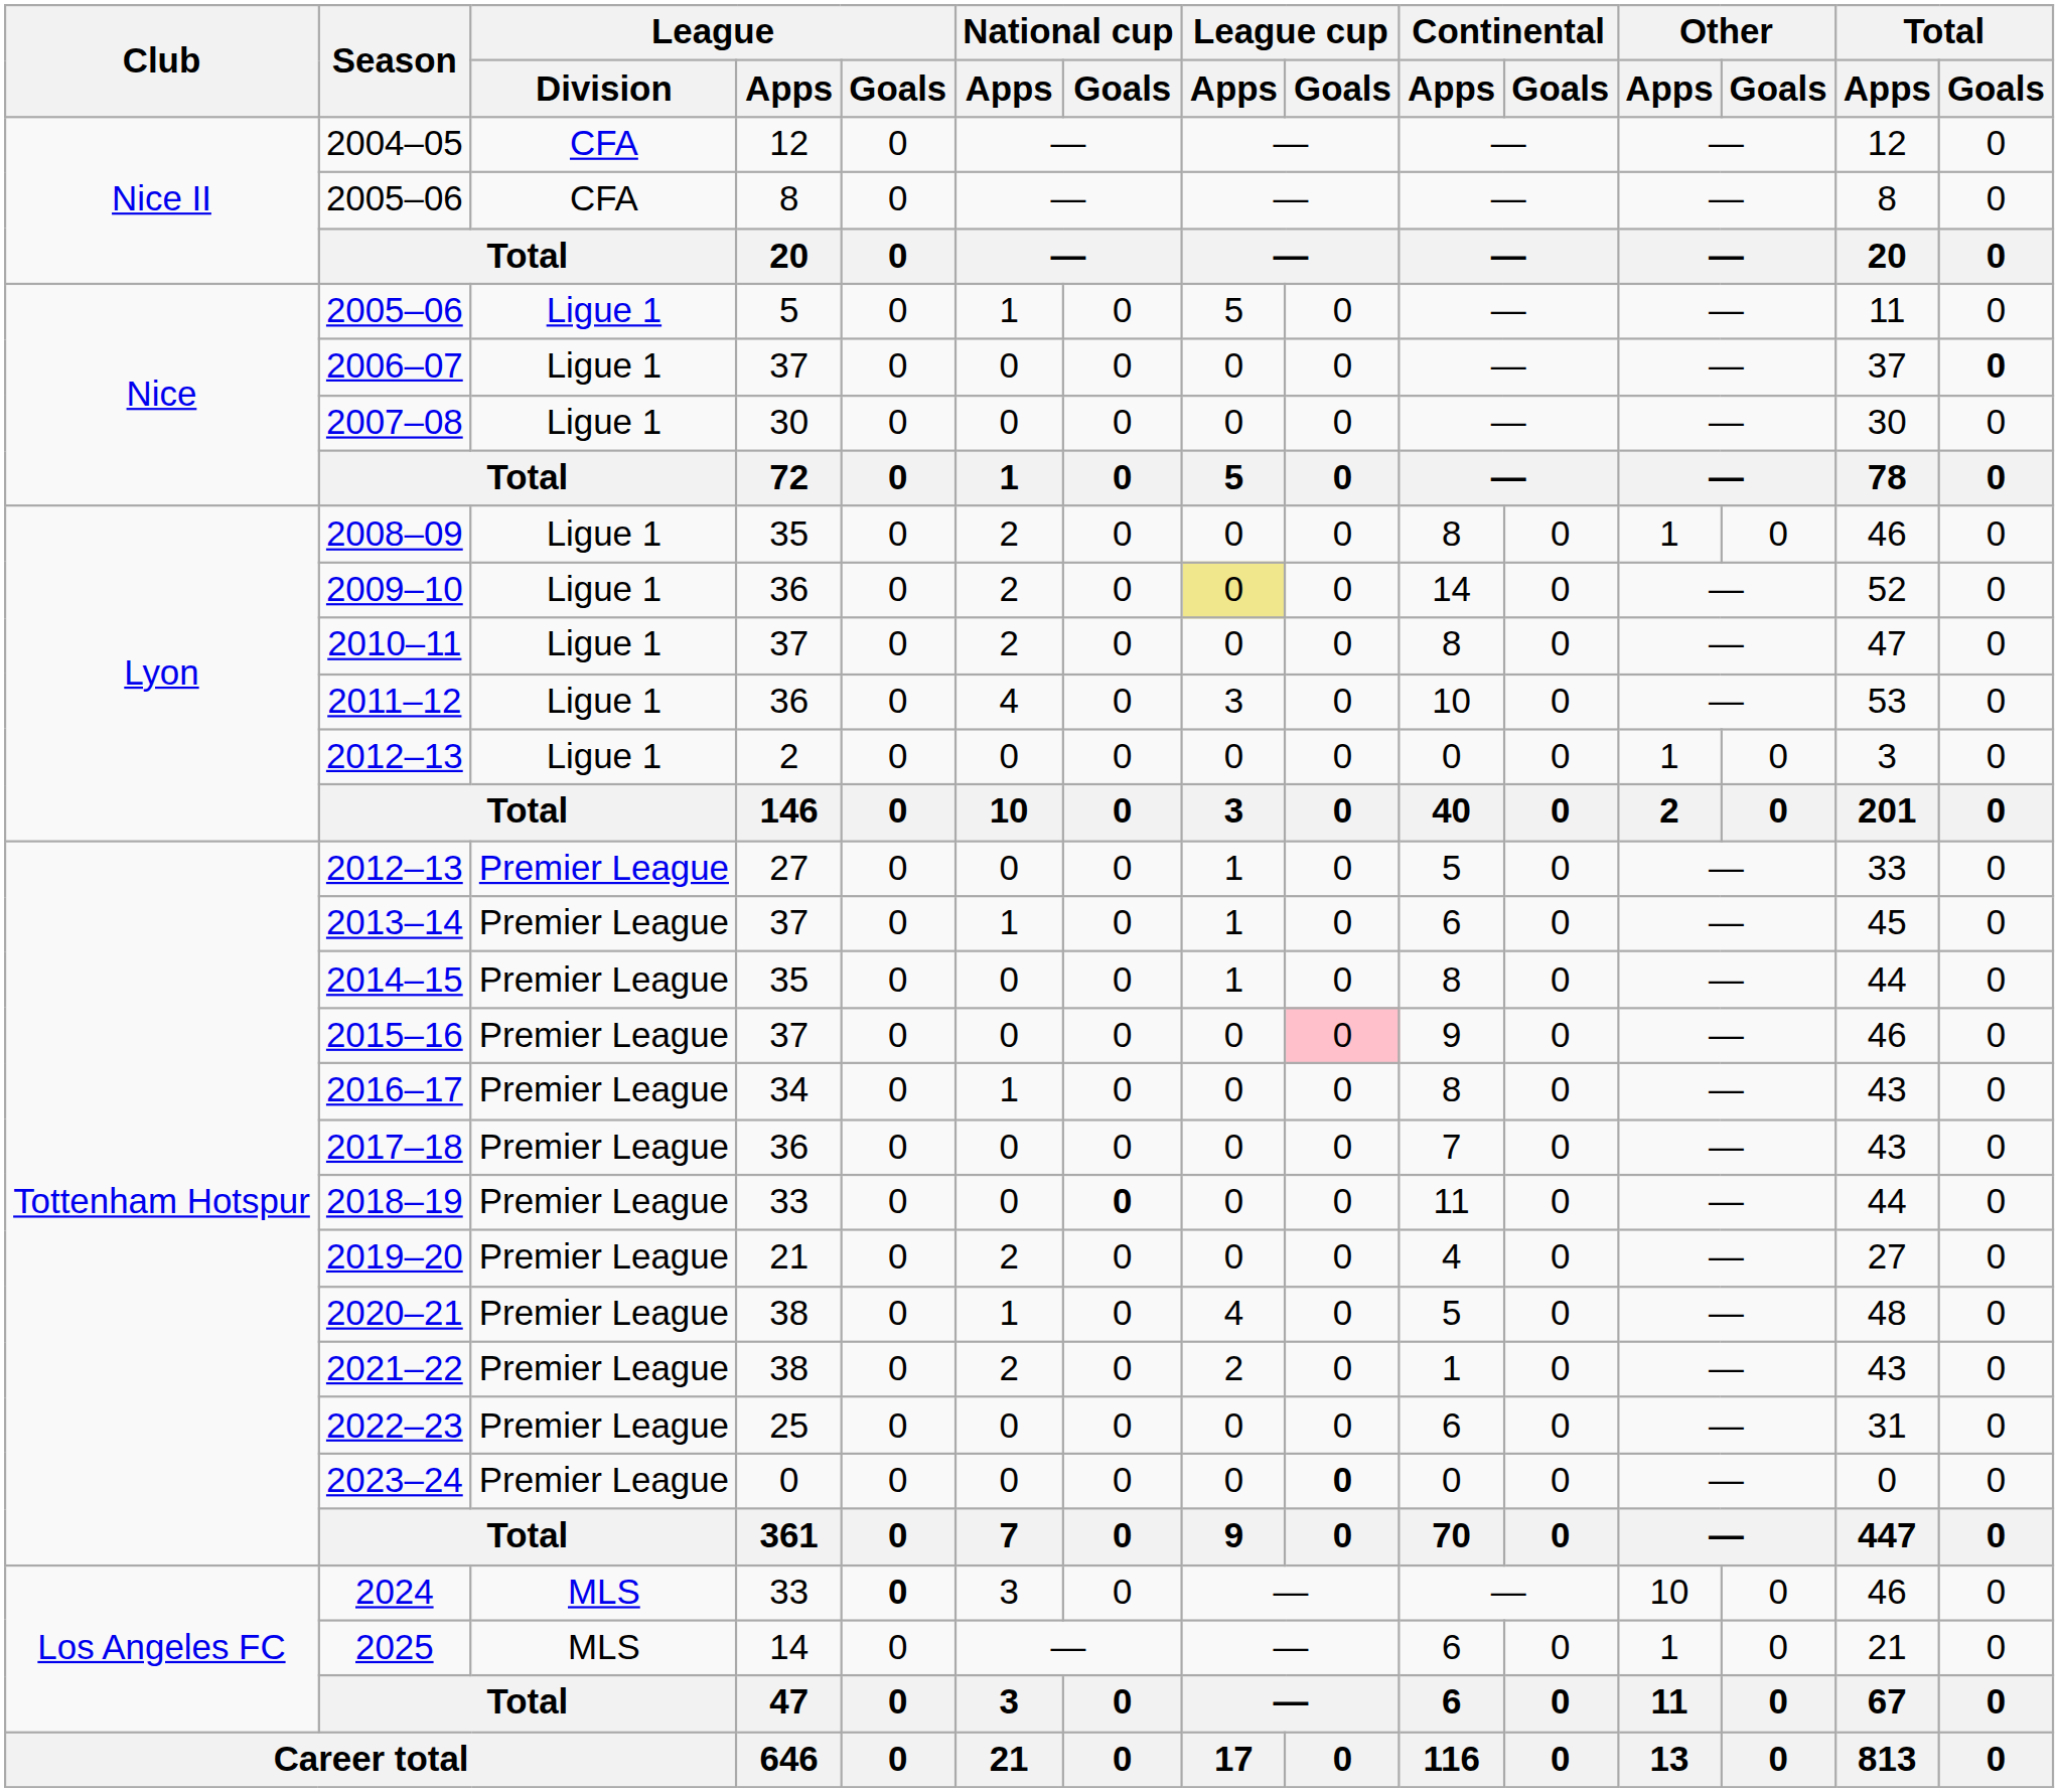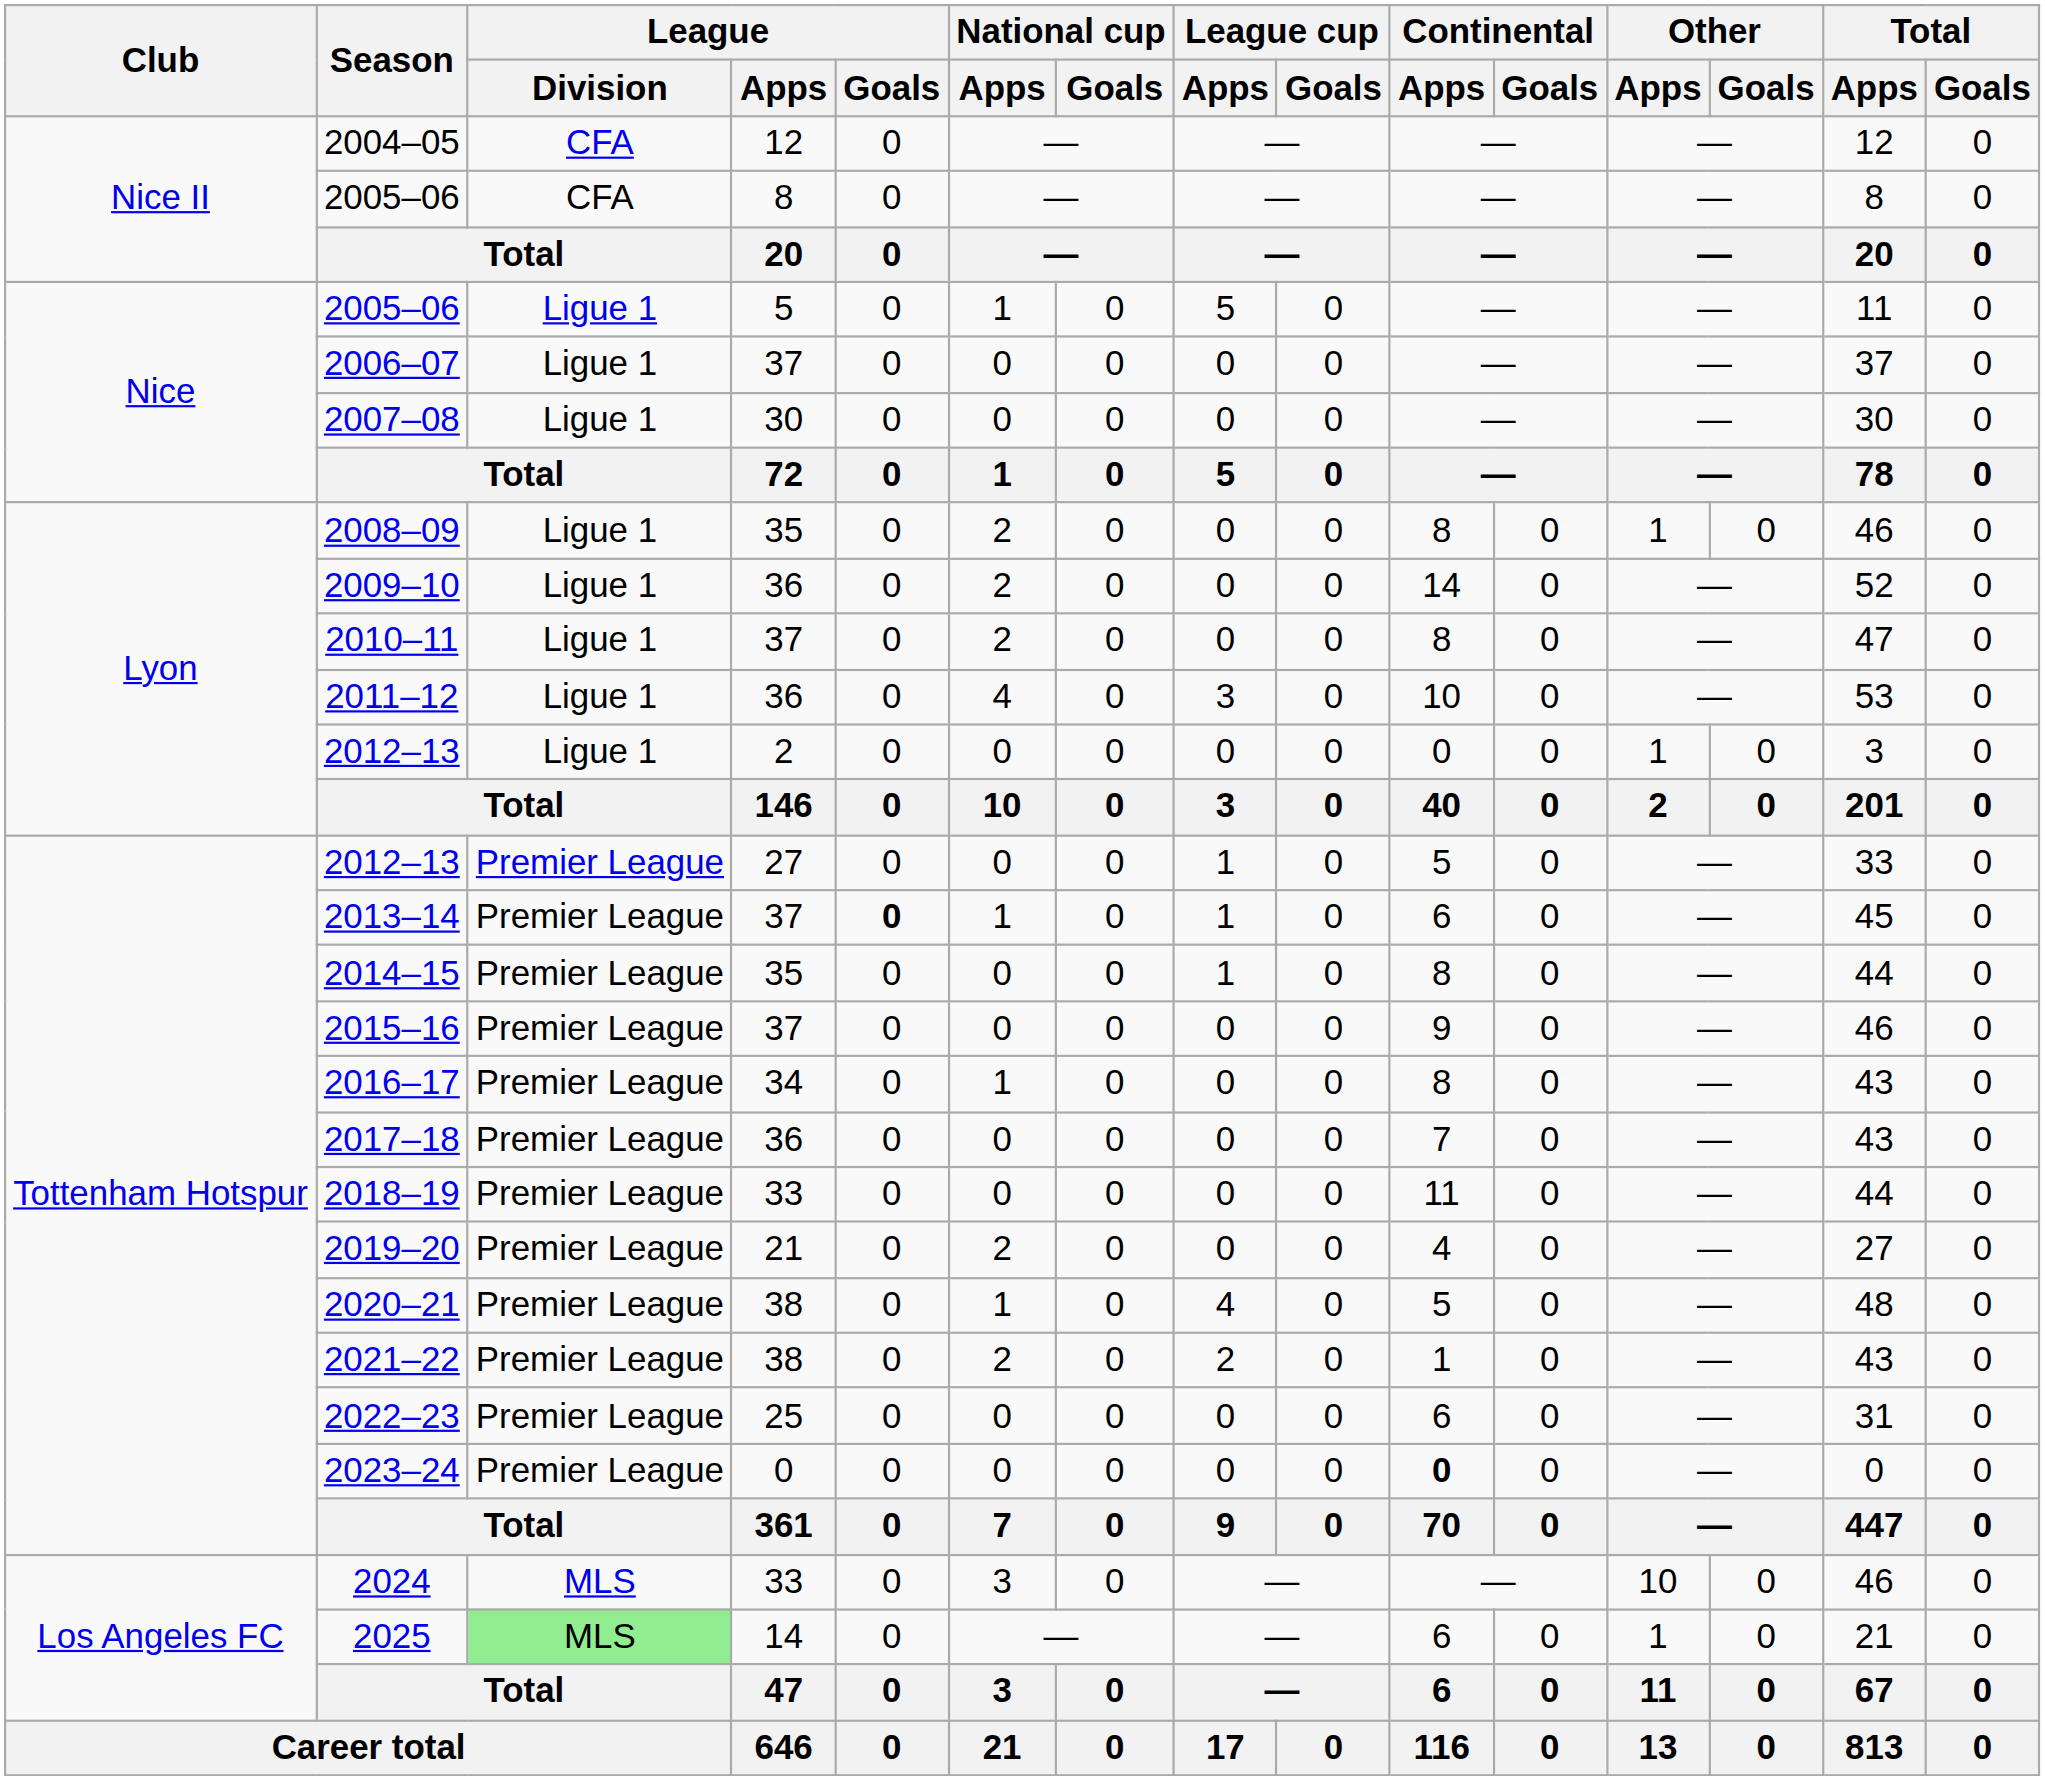2006–07 | Total / Goals: bold -> normal
2009–10 | League cup / Apps: khaki background -> no background
2013–14 | League / Goals: normal -> bold
2015–16 | League cup / Goals: pink background -> no background
2018–19 | National cup / Goals: bold -> normal
2023–24 | League cup / Goals: bold -> normal
2023–24 | Continental / Apps: normal -> bold
2024 | League / Goals: bold -> normal
2025 | League / Division: no background -> lightgreen background
